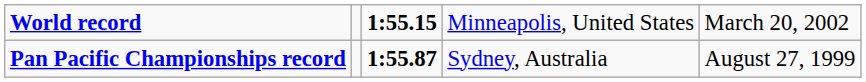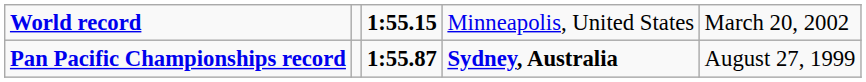Pan Pacific Championships record | column 4: normal -> bold
